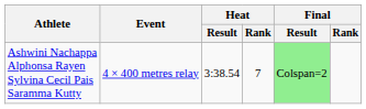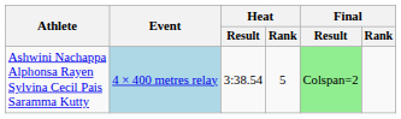row 3 | Event: no background -> lightblue background
row 3 | Heat / Rank: 7 -> 5
